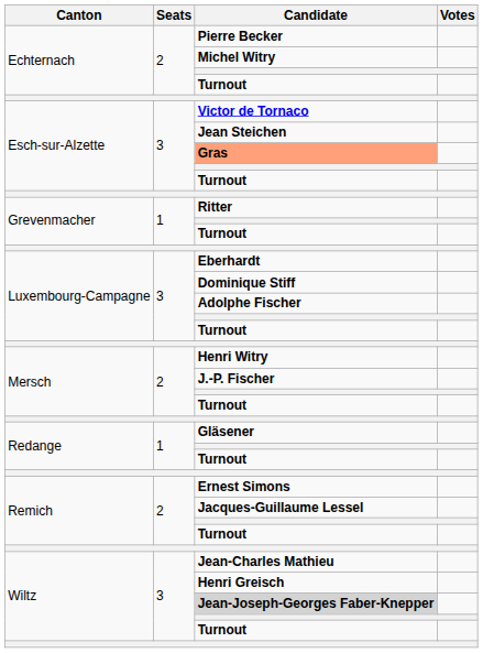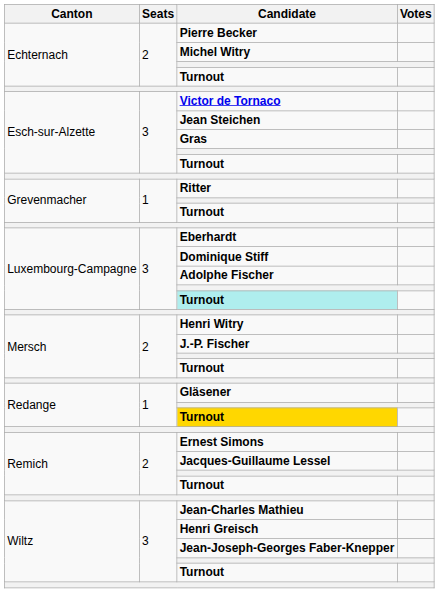Gras | Candidate: lightsalmon background -> no background
Luxembourg-Campagne / Turnout | Candidate: no background -> paleturquoise background
Redange / Turnout | Candidate: no background -> gold background
Jean-Joseph-Georges Faber-Knepper | Candidate: lightgrey background -> no background
